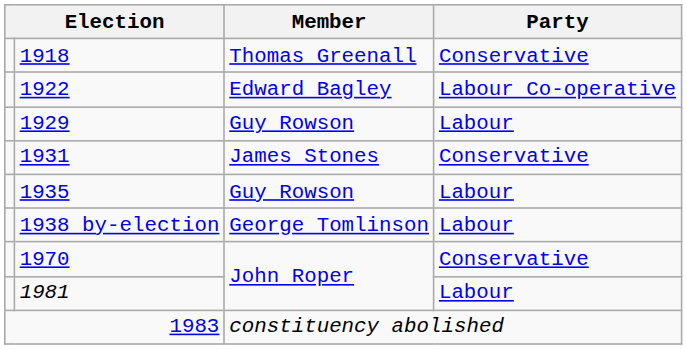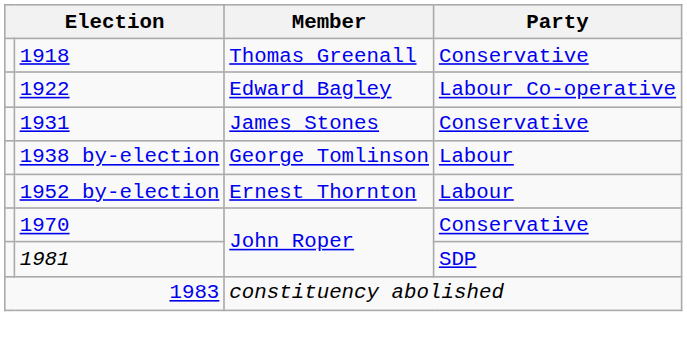- row: 1929 | Guy Rowson | Labour
- row: 1935 | Guy Rowson | Labour
+ row: 1952 by-election | Ernest Thornton | Labour
1981 | Party: Labour -> SDP
